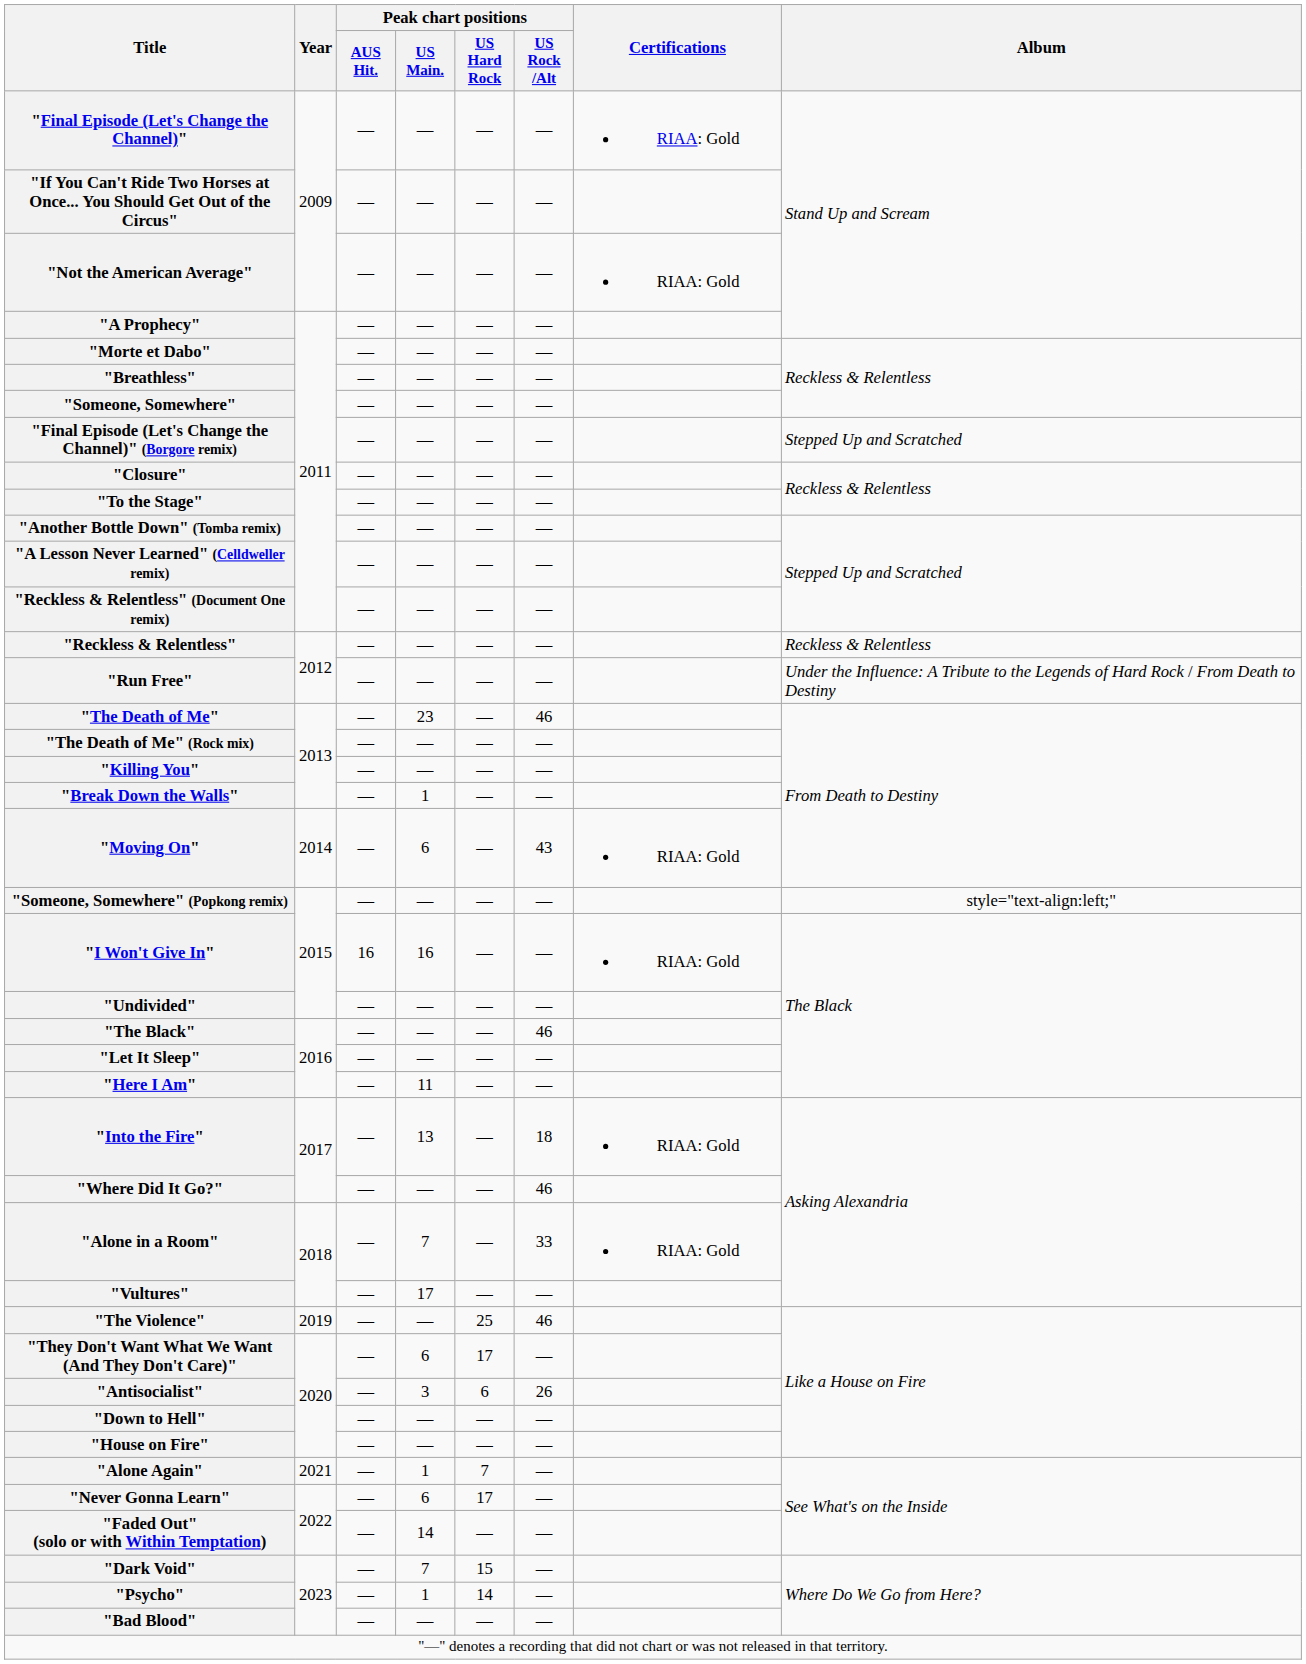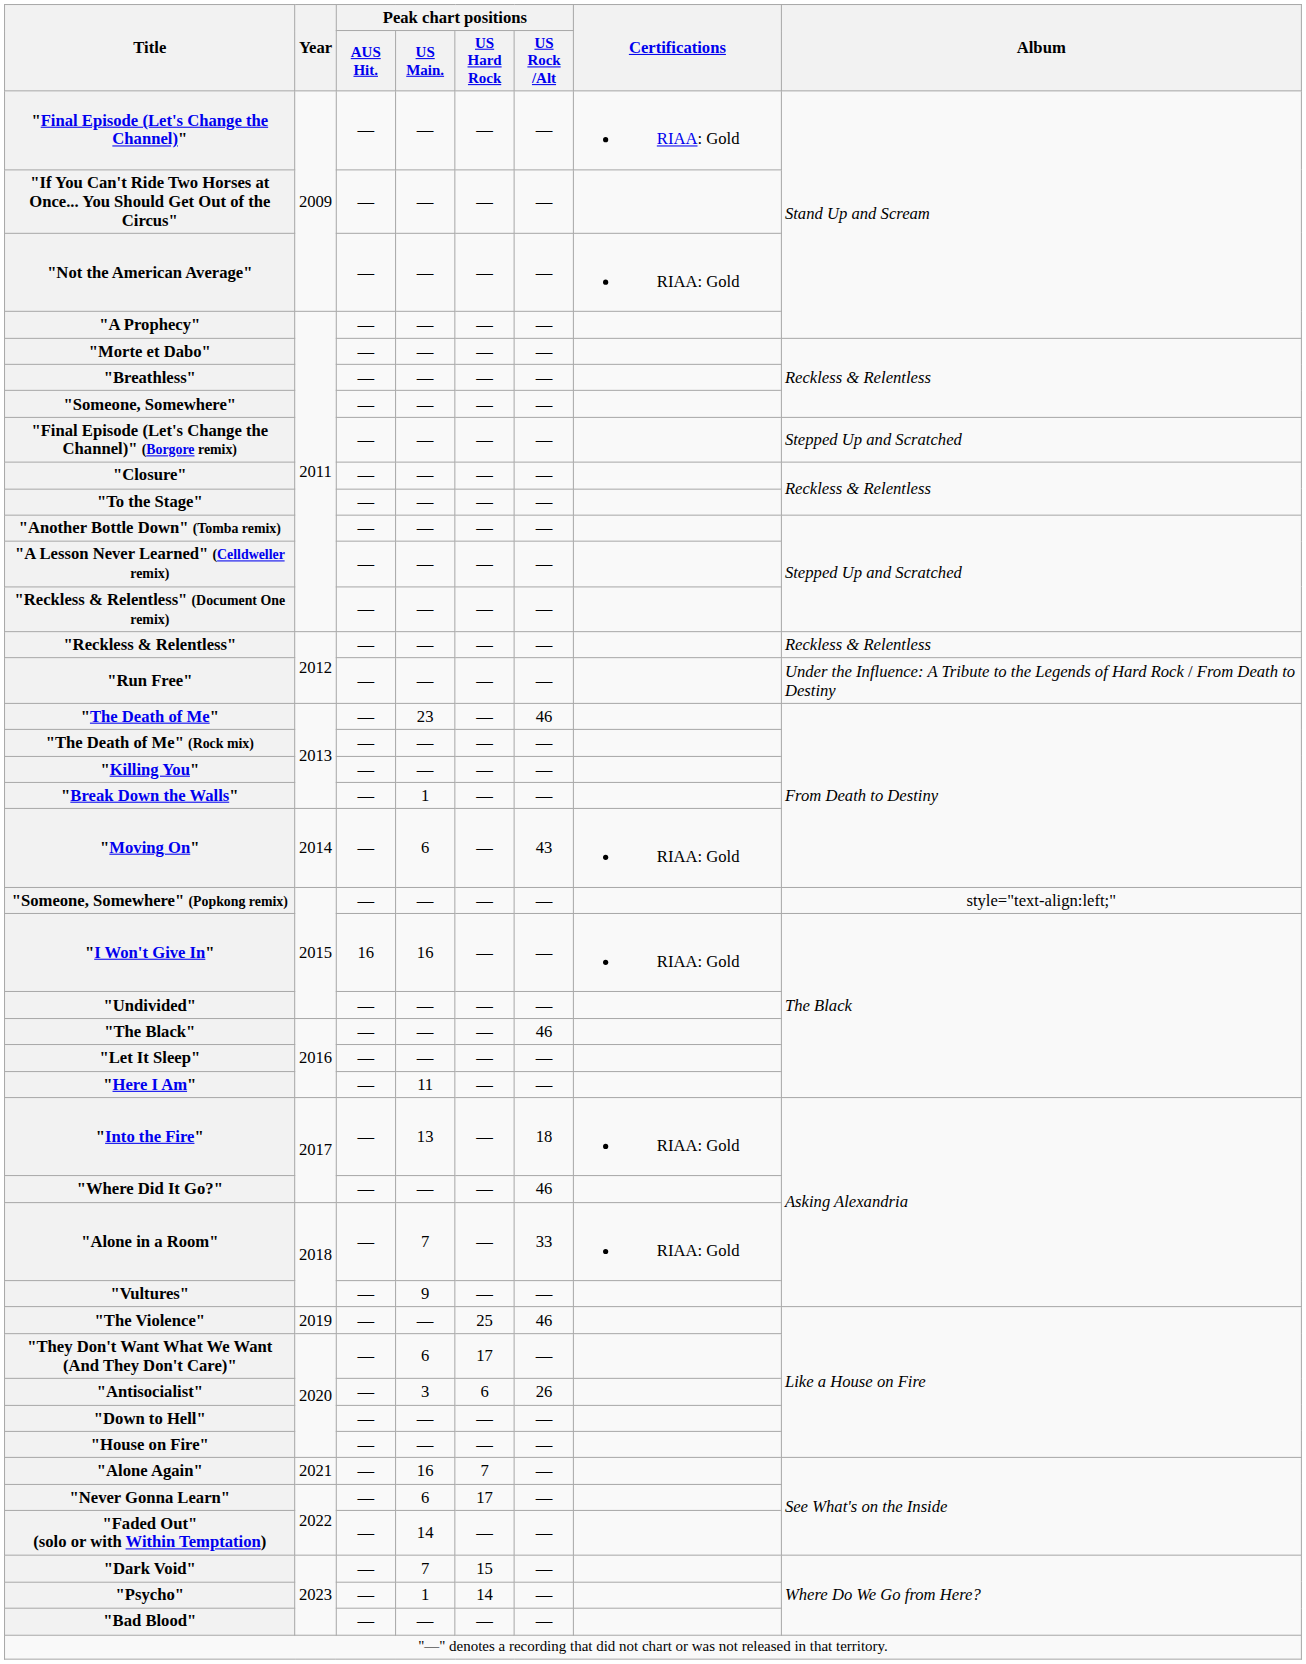"Vultures" | Peak chart positions / US Main.: 17 -> 9
"Alone Again" | Peak chart positions / US Main.: 1 -> 16
